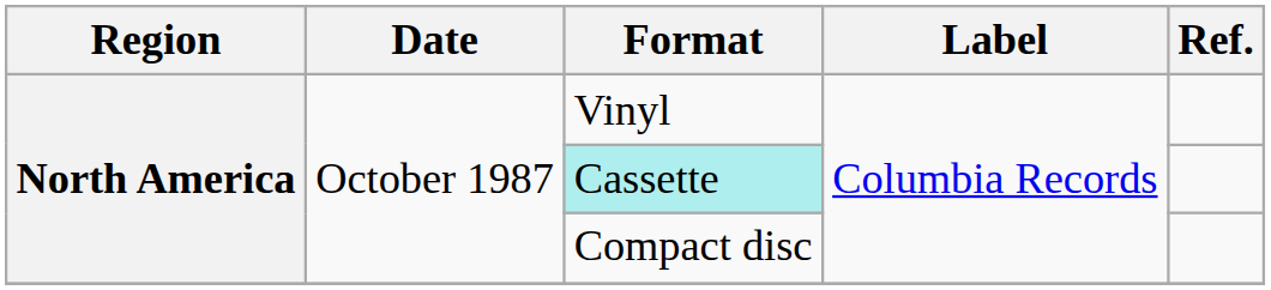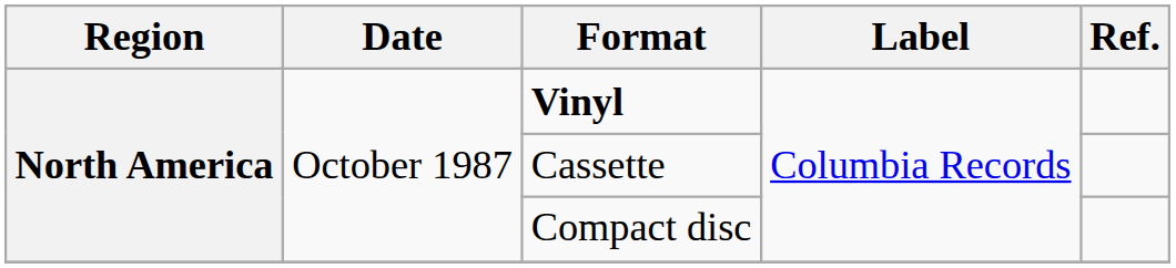Vinyl | Format: normal -> bold
Cassette | Format: paleturquoise background -> no background
